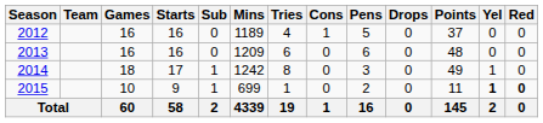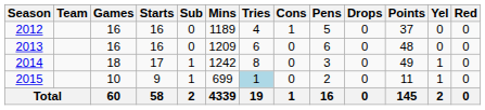2015 | Tries: no background -> lightblue background
2015 | Yel: bold -> normal
2015 | Red: bold -> normal
